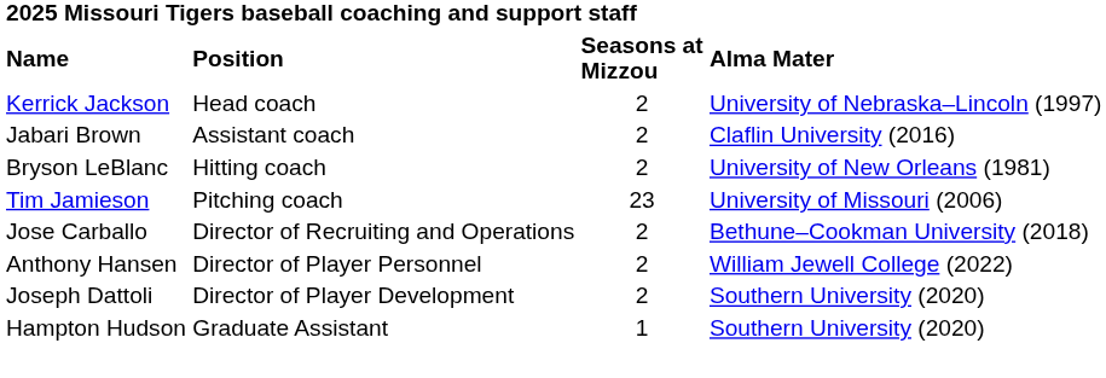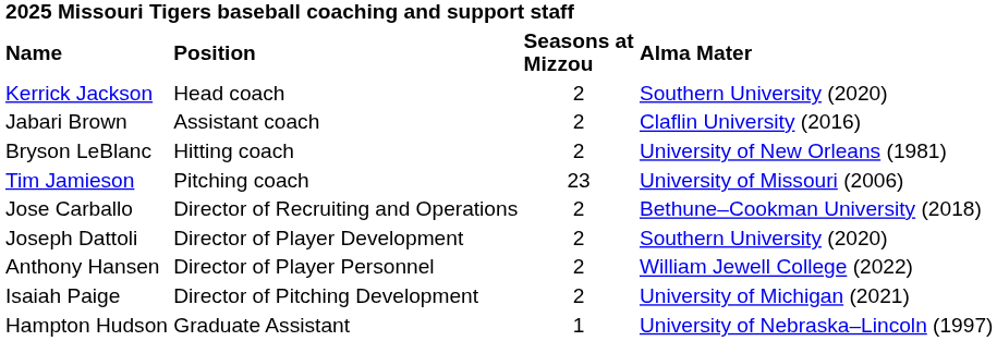Kerrick Jackson | Alma Mater: University of Nebraska–Lincoln (1997) -> Southern University (2020)
rows swapped: Joseph Dattoli <-> Anthony Hansen
+ row: Isaiah Paige | Director of Pitching Development | 2 | University of Michigan (2021)
Hampton Hudson | Alma Mater: Southern University (2020) -> University of Nebraska–Lincoln (1997)
